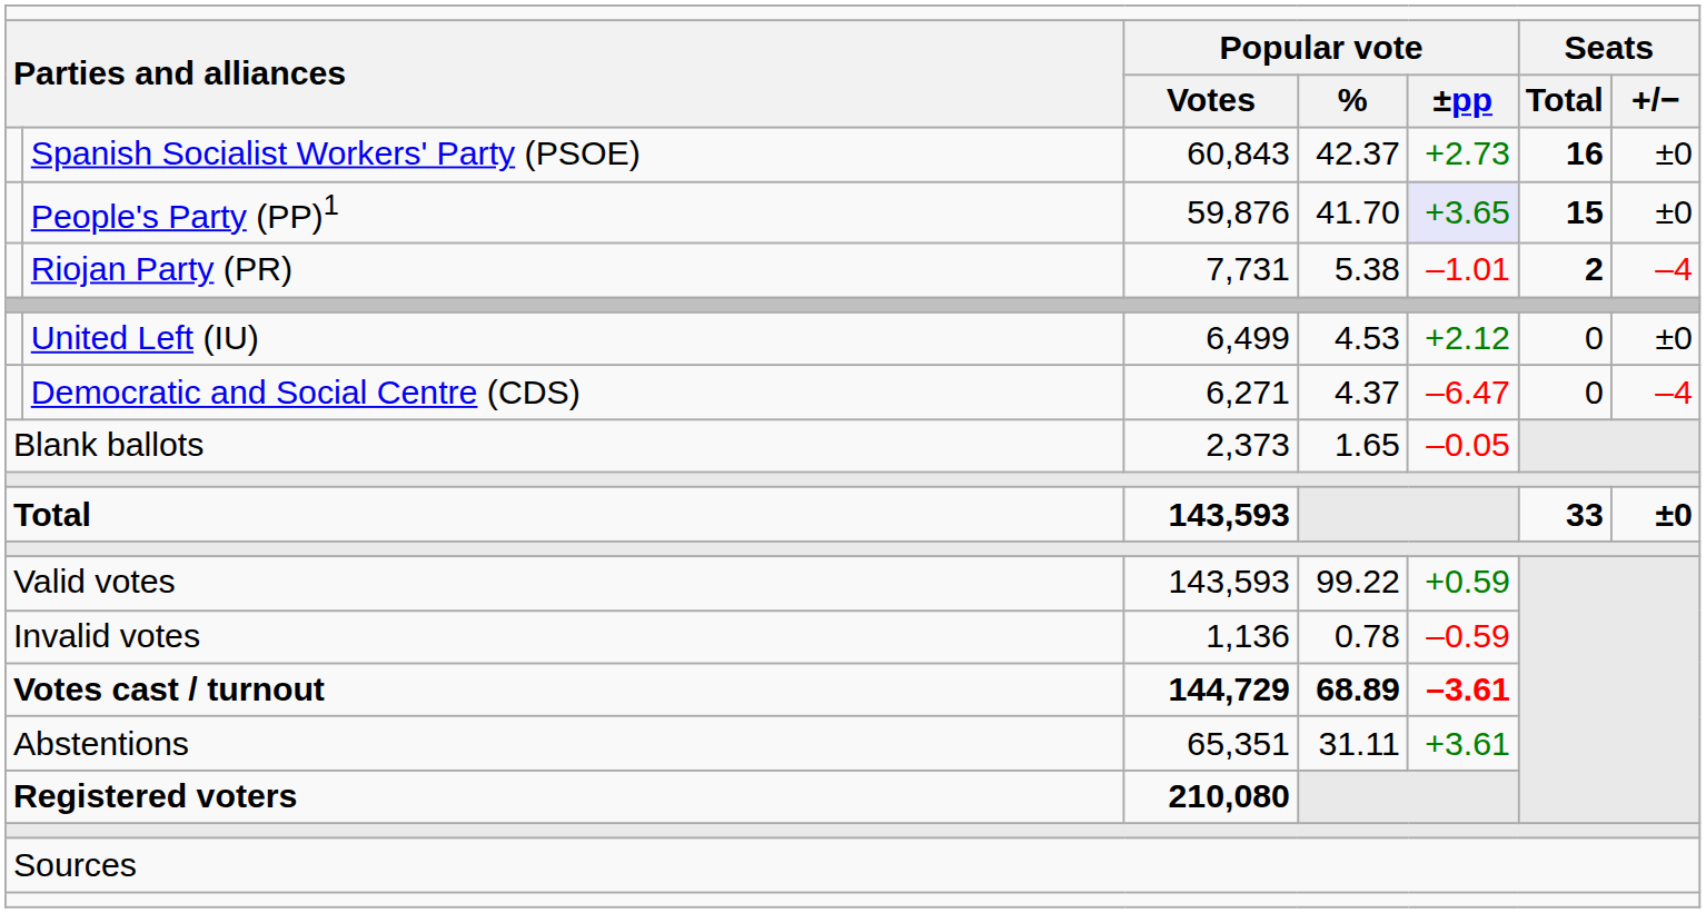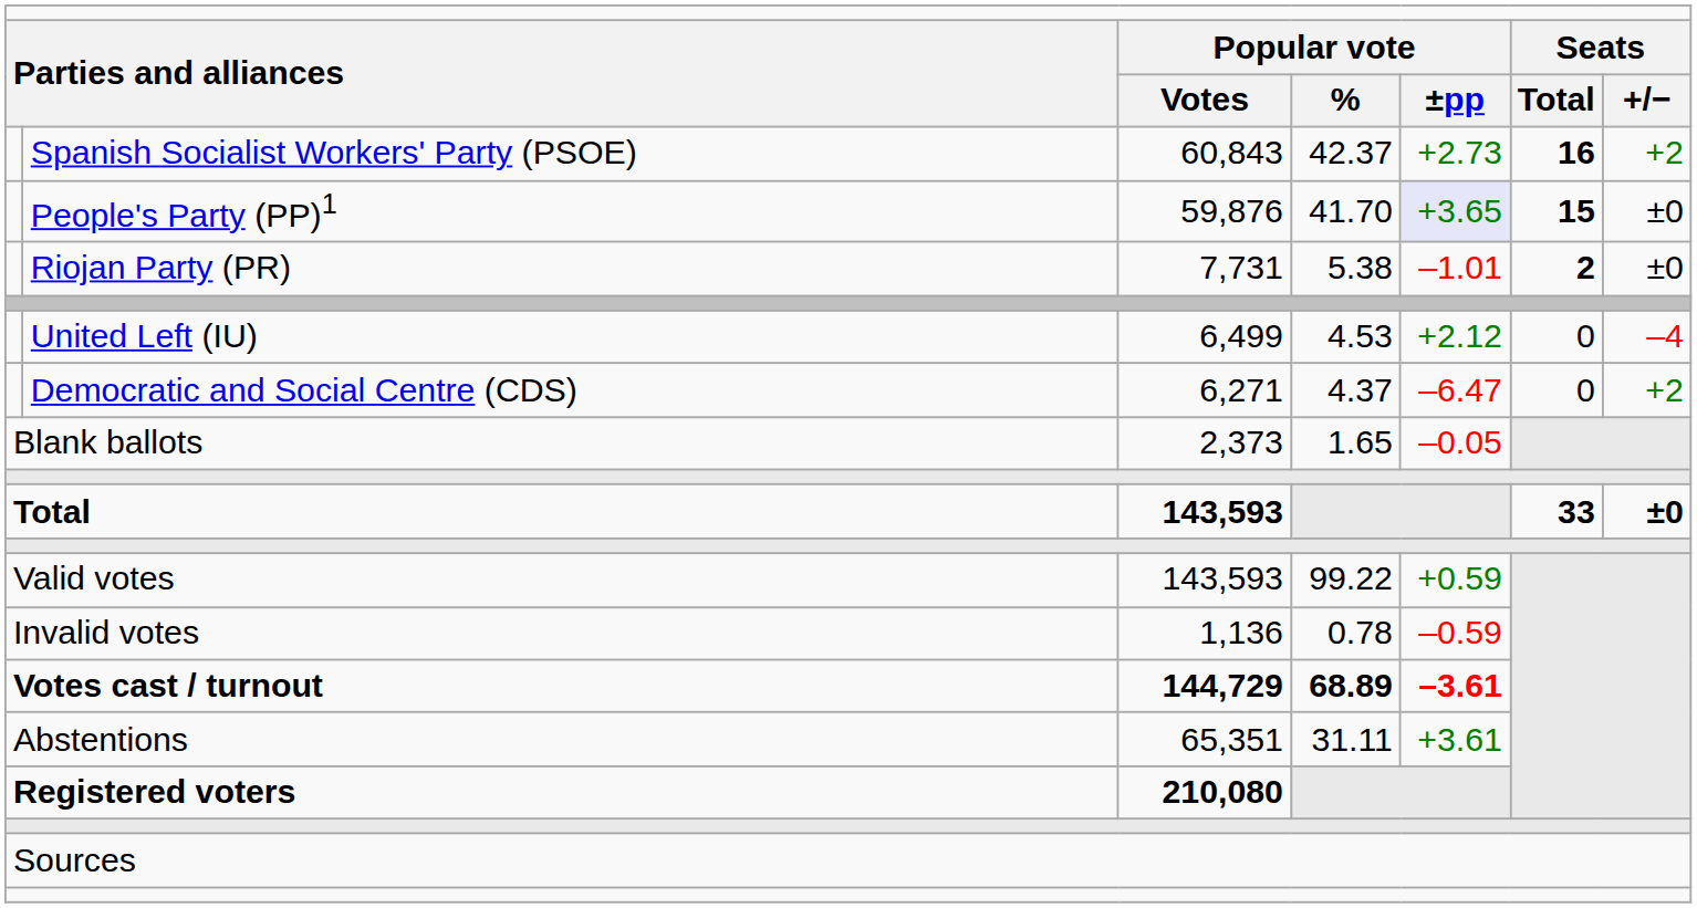Spanish Socialist Workers' Party (PSOE) | column 7: ±0 -> +2
Riojan Party (PR) | column 7: –4 -> ±0
United Left (IU) | column 7: ±0 -> –4
Democratic and Social Centre (CDS) | column 7: –4 -> +2
